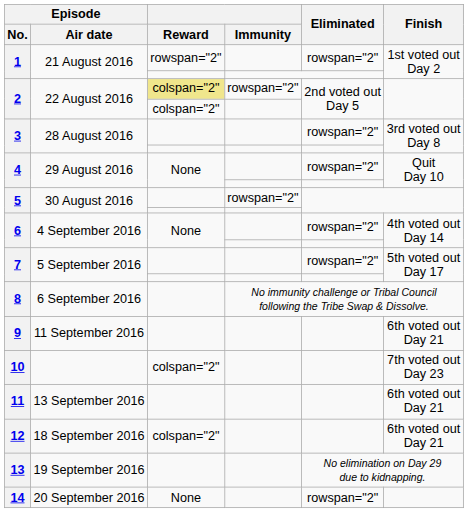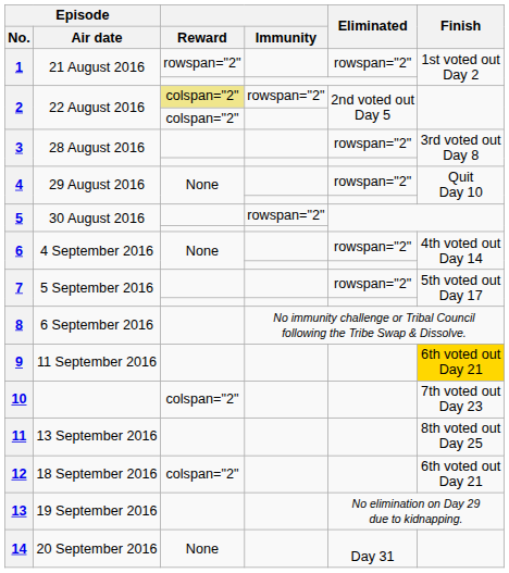9 | Finish: no background -> gold background
11 | Finish: 6th voted out Day 21 -> 8th voted out Day 25
14 | Eliminated: rowspan="2" -> Day 31
